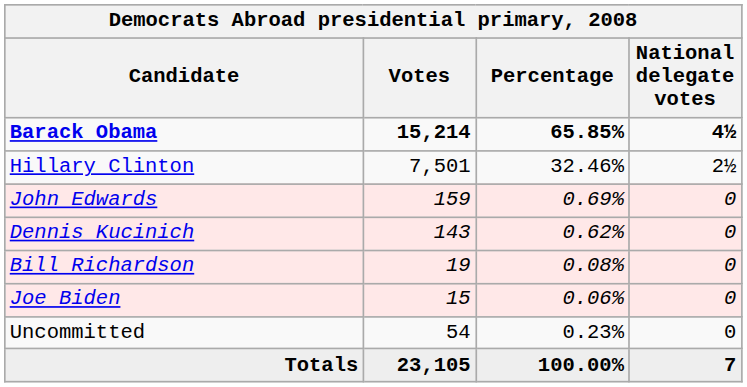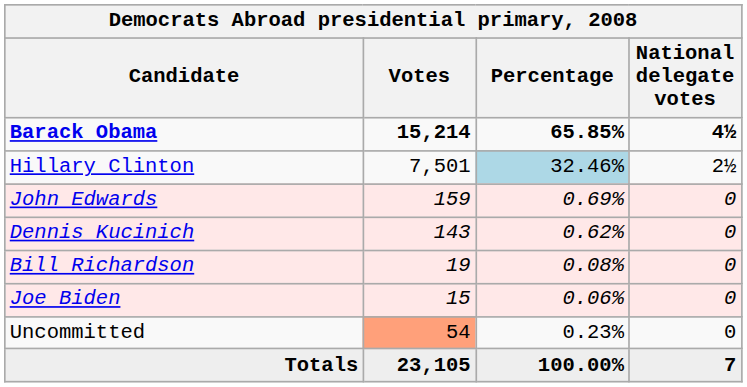Hillary Clinton | Percentage: no background -> lightblue background
Uncommitted | Votes: no background -> lightsalmon background
